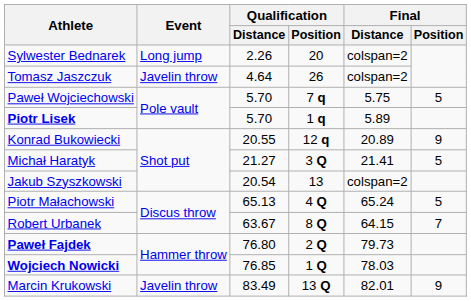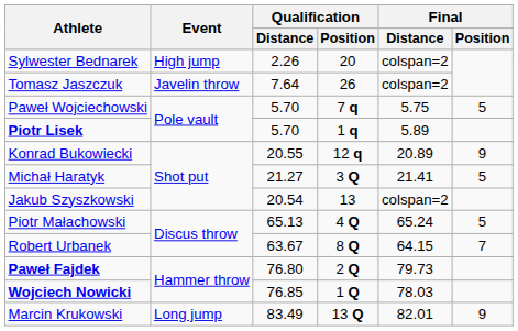Sylwester Bednarek | Event: Long jump -> High jump
Tomasz Jaszczuk | Qualification / Distance: 4.64 -> 7.64
Marcin Krukowski | Event: Javelin throw -> Long jump
